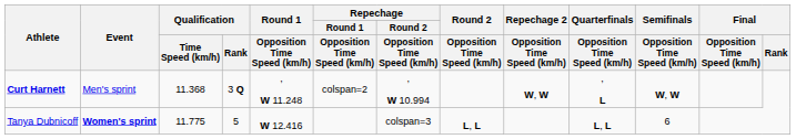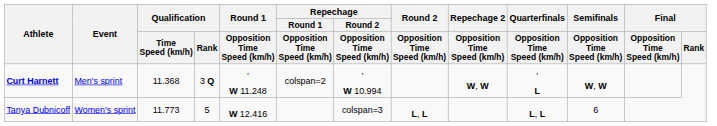Tanya Dubnicoff | Event: bold -> normal
Tanya Dubnicoff | Qualification / Time Speed (km/h): 11.775 -> 11.773
